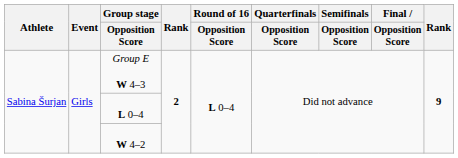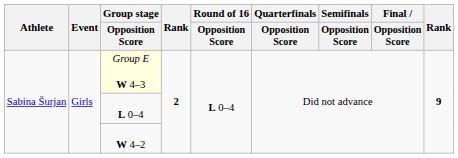Group E W 4–3 | Group stage / Opposition Score: no background -> lightyellow background
